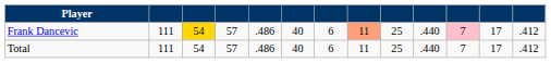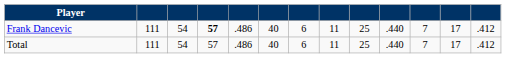Frank Dancevic | column 3: gold background -> no background
Frank Dancevic | column 4: normal -> bold
Frank Dancevic | column 8: lightsalmon background -> no background
Frank Dancevic | column 11: pink background -> no background
